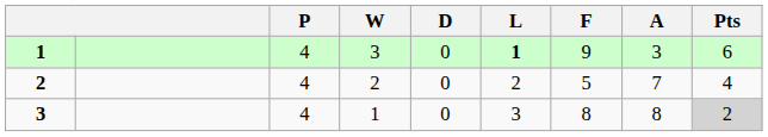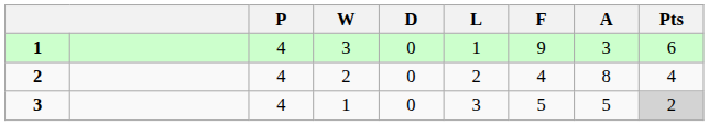row 2 | L: bold -> normal
row 3 | F: 5 -> 4
row 3 | A: 7 -> 8
row 4 | F: 8 -> 5
row 4 | A: 8 -> 5
